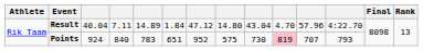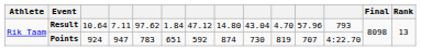Result | column 3: 40.04 -> 10.64
Result | column 5: 14.89 -> 97.62
Result | column 12: 4:22.70 -> 793
Points | column 4: 840 -> 947
Points | column 7: 952 -> 592
Points | column 8: 575 -> 874
Points | column 10: pink background -> no background
Points | column 12: 793 -> 4:22.70
